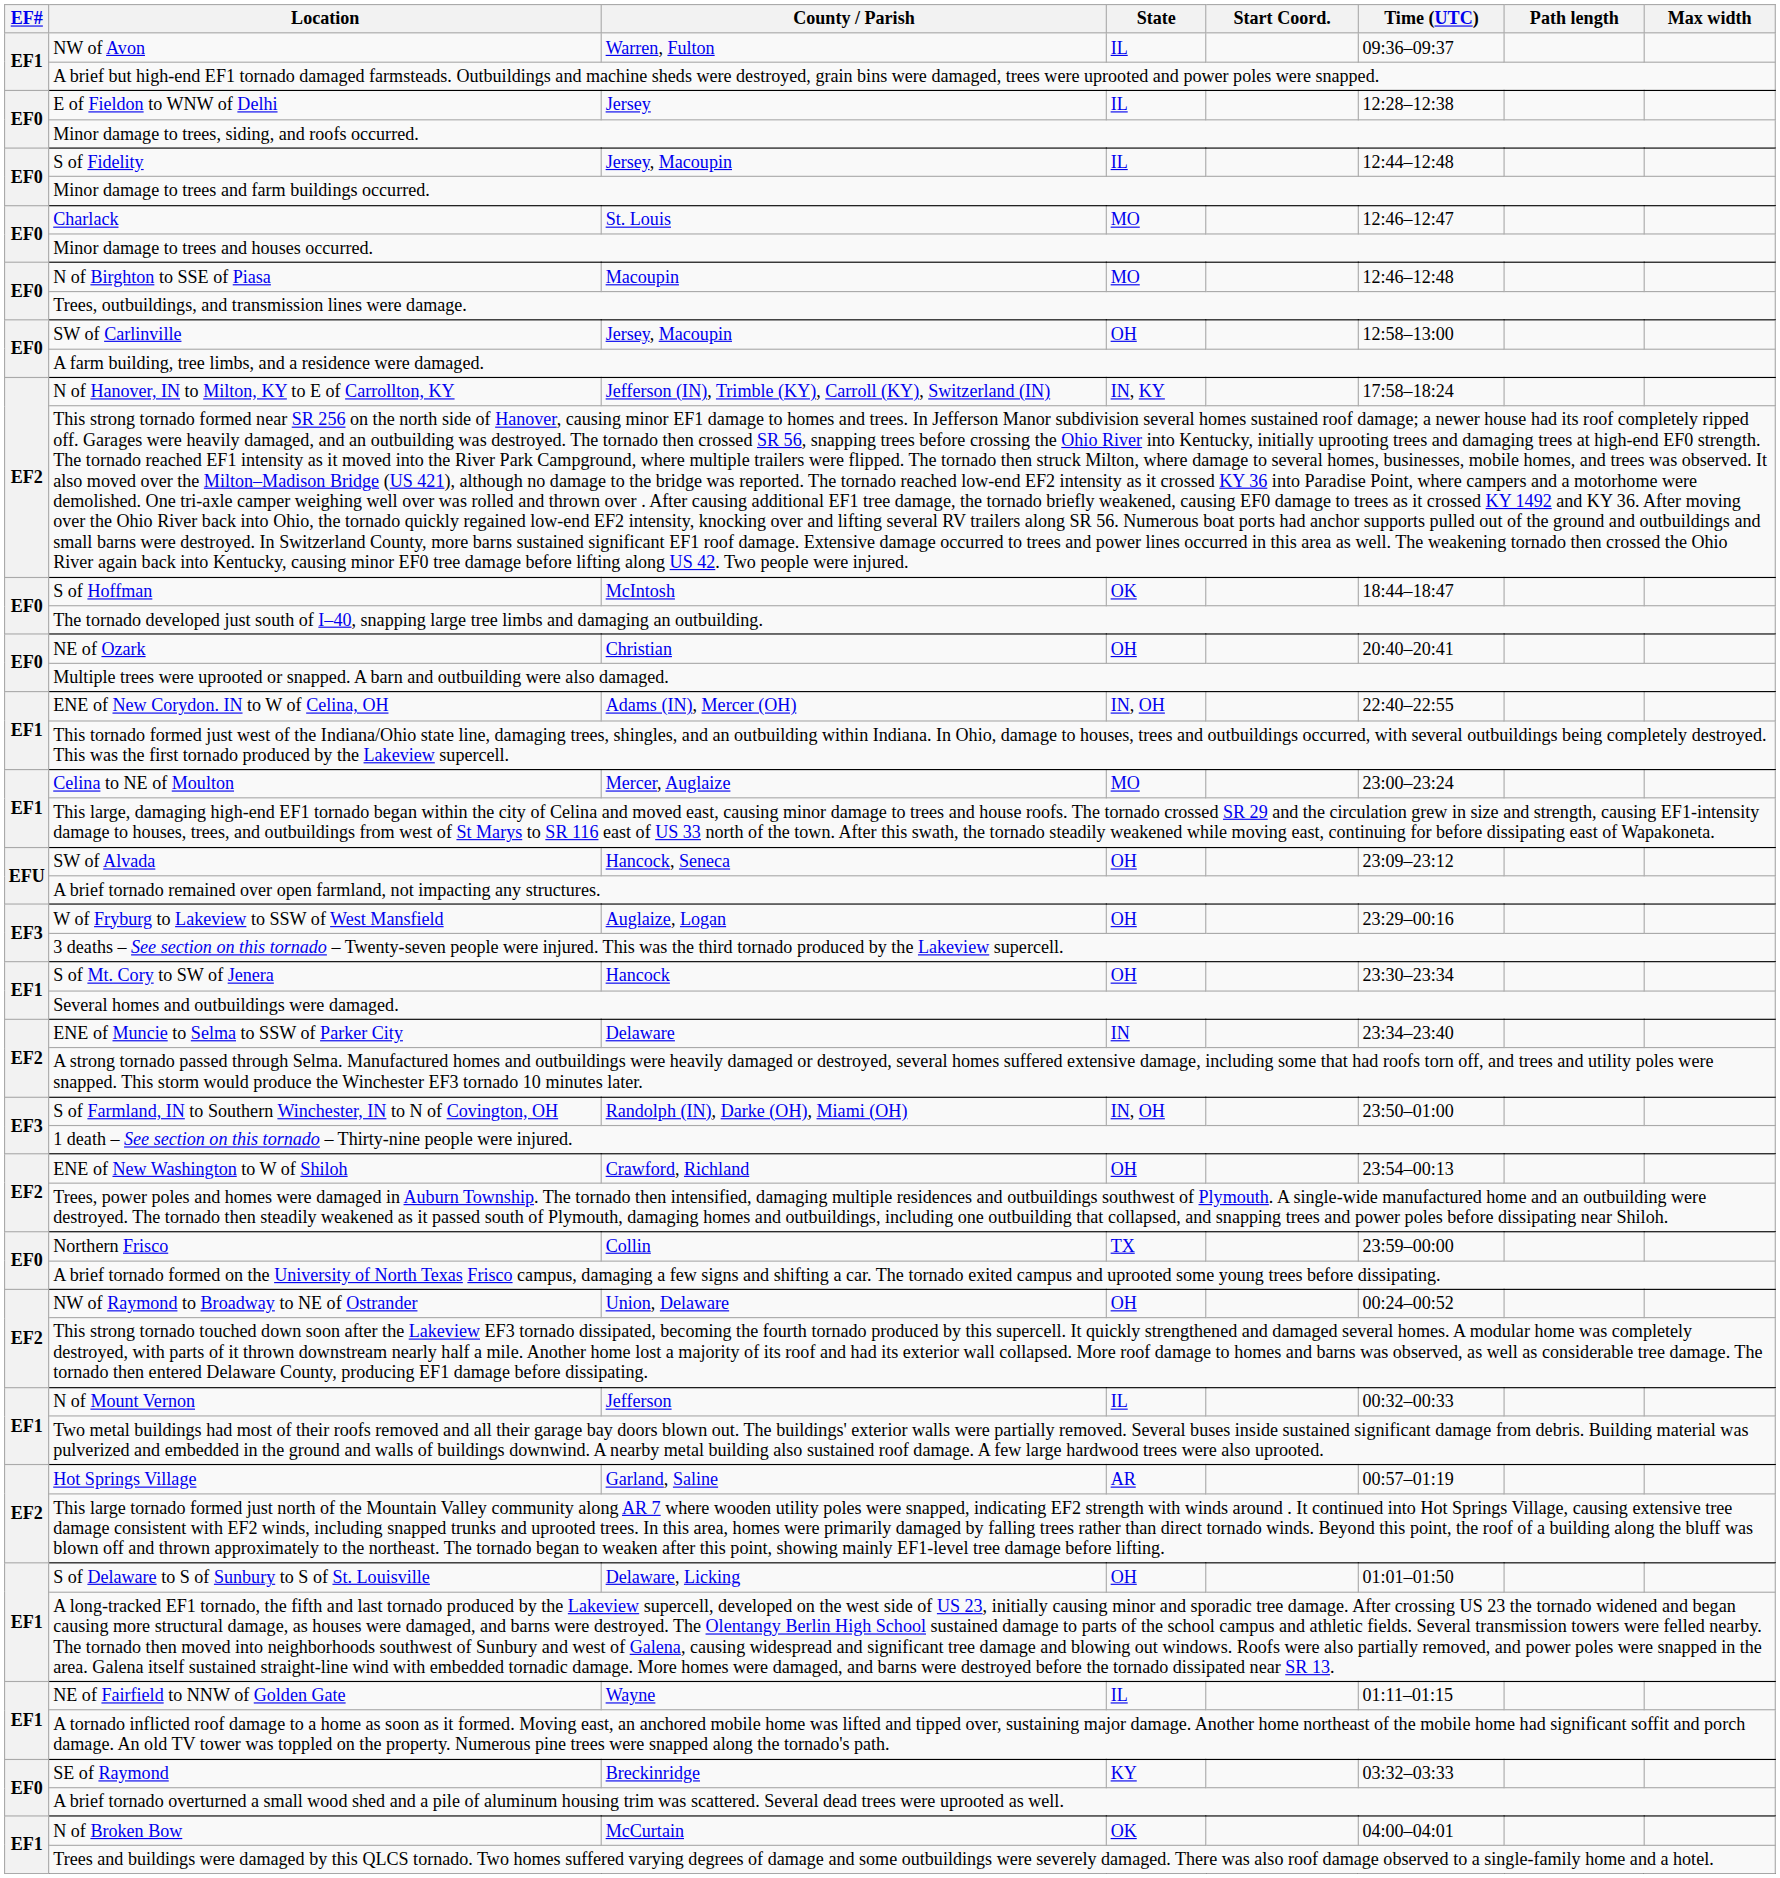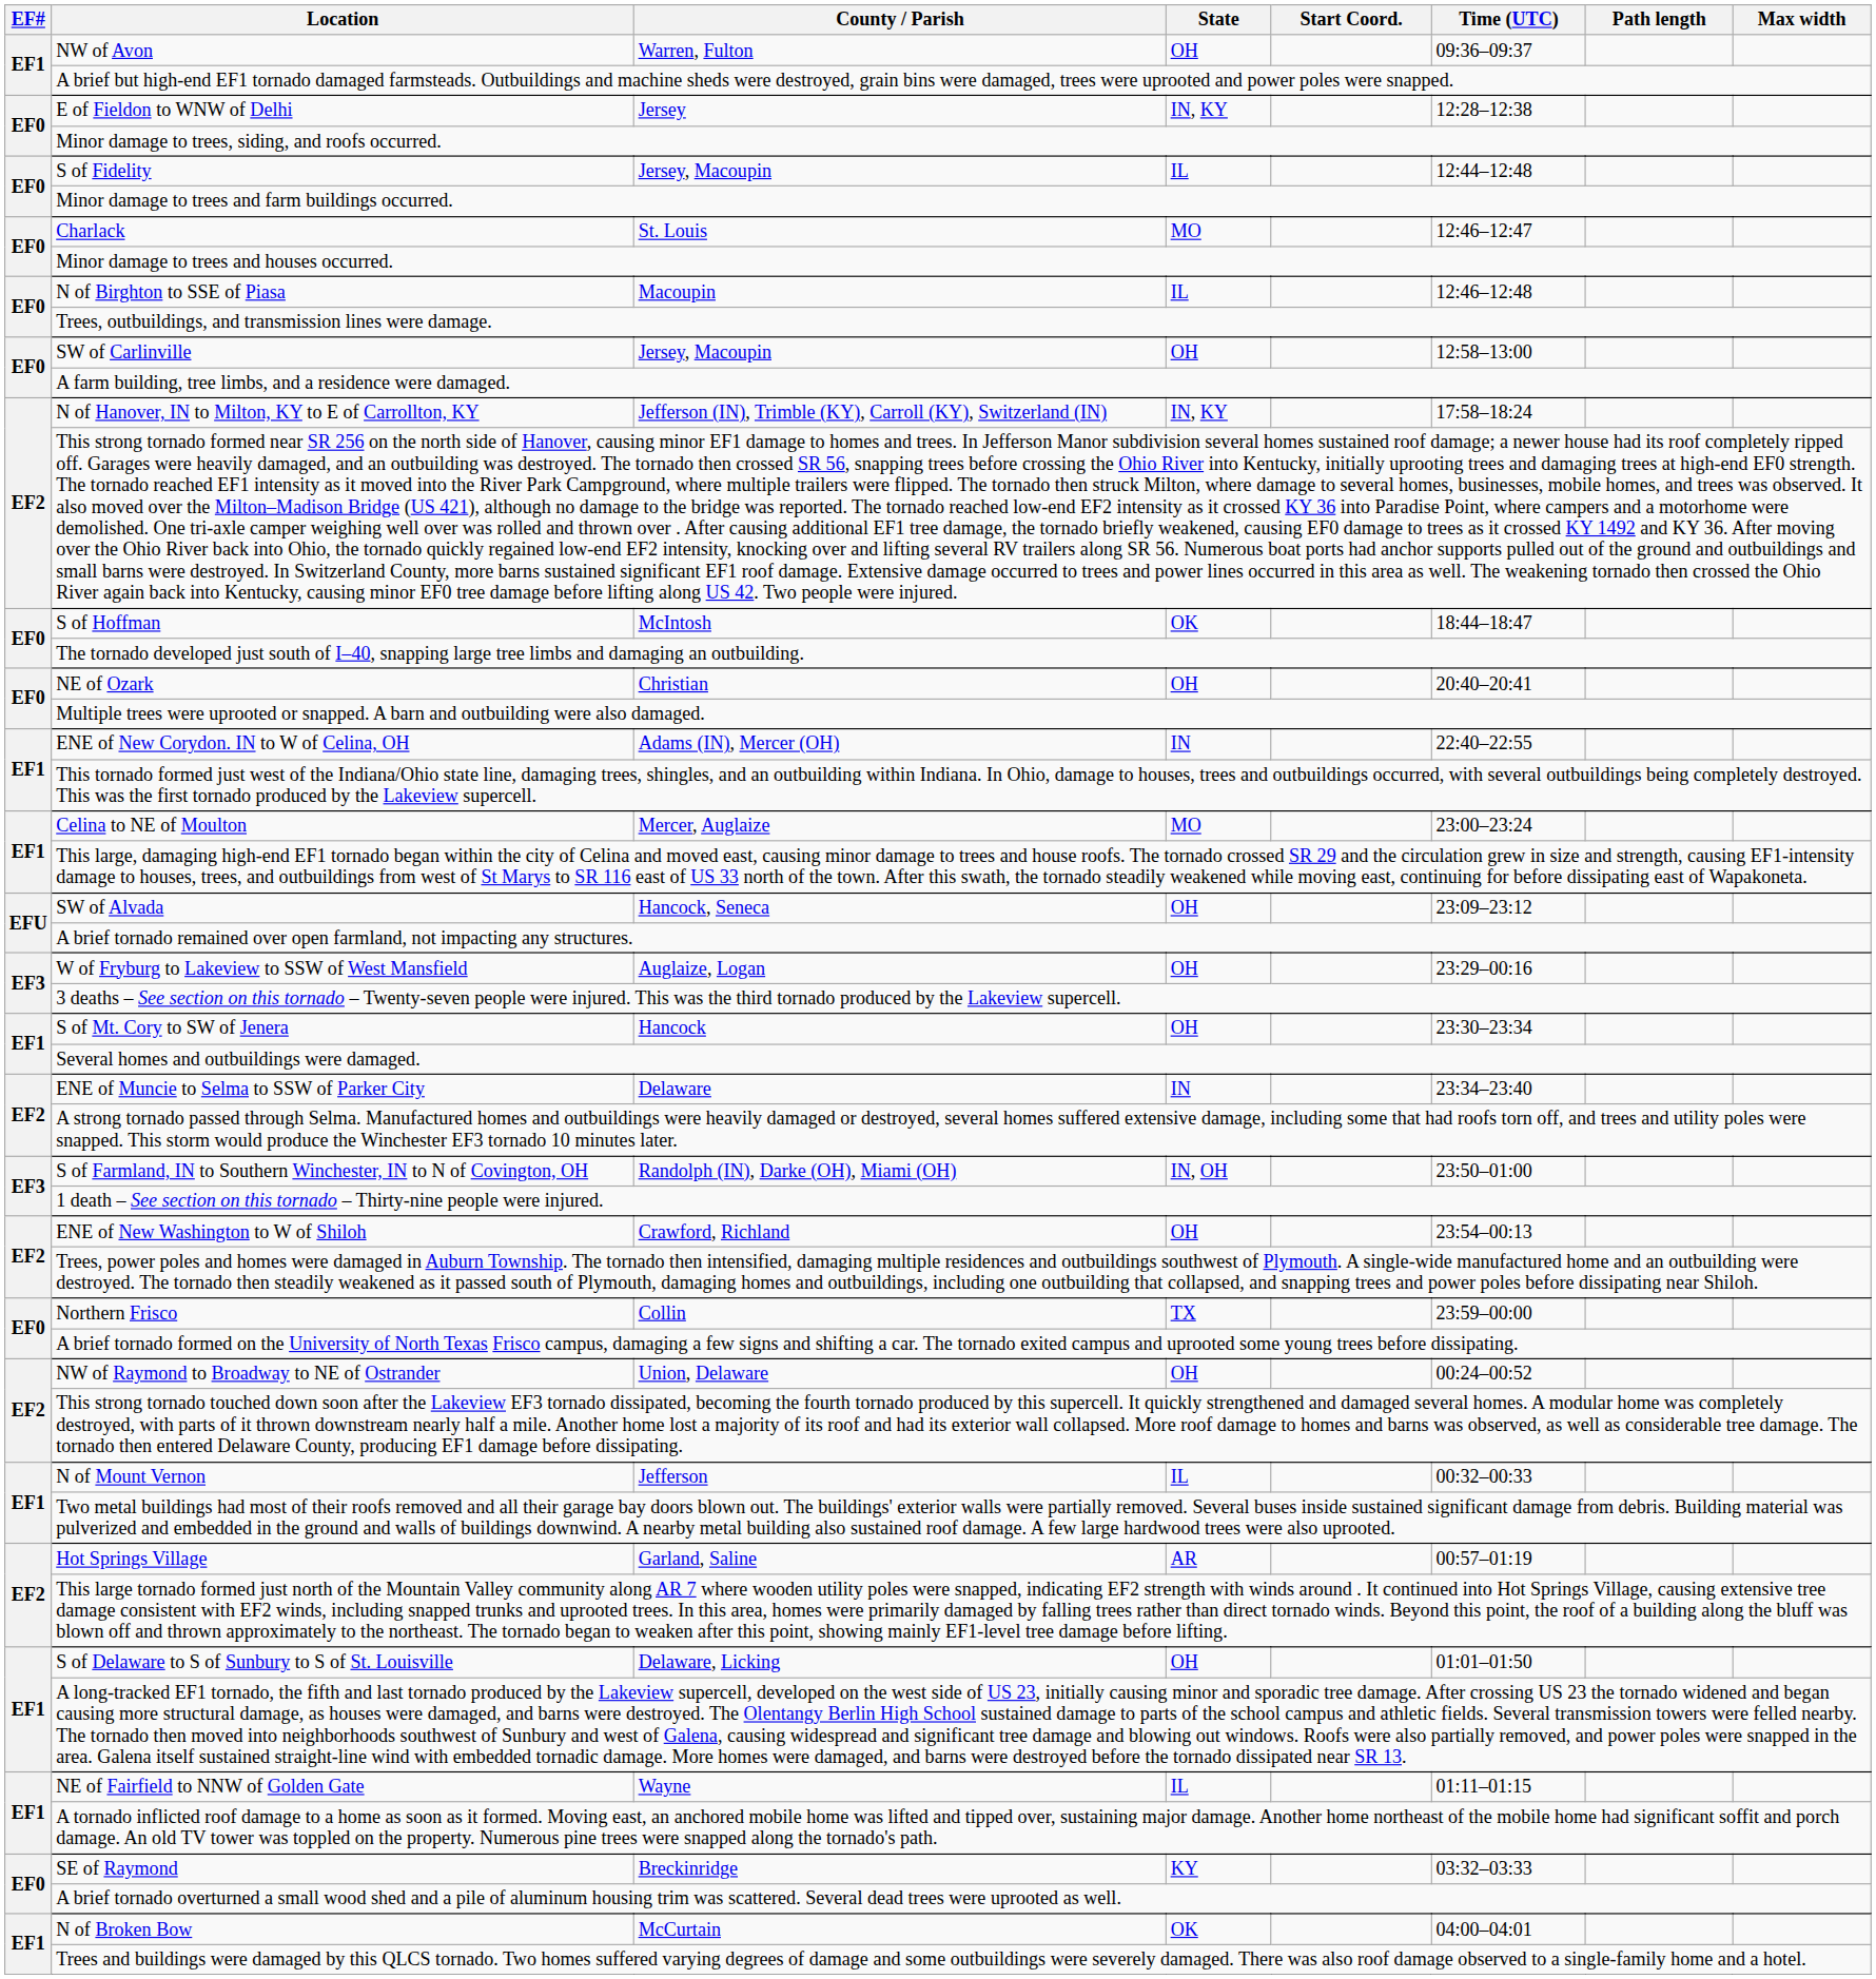NW of Avon | State: IL -> OH
E of Fieldon to WNW of Delhi | State: IL -> IN, KY
N of Birghton to SSE of Piasa | State: MO -> IL
ENE of New Corydon. IN to W of Celina, OH | State: IN, OH -> IN
